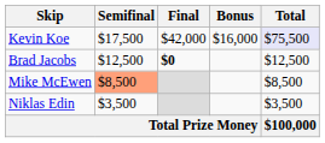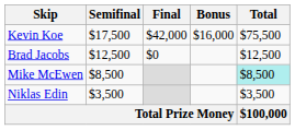Kevin Koe | Total: lavender background -> no background
Brad Jacobs | Final: bold -> normal
Mike McEwen | Semifinal: lightsalmon background -> no background
Mike McEwen | Total: no background -> paleturquoise background
